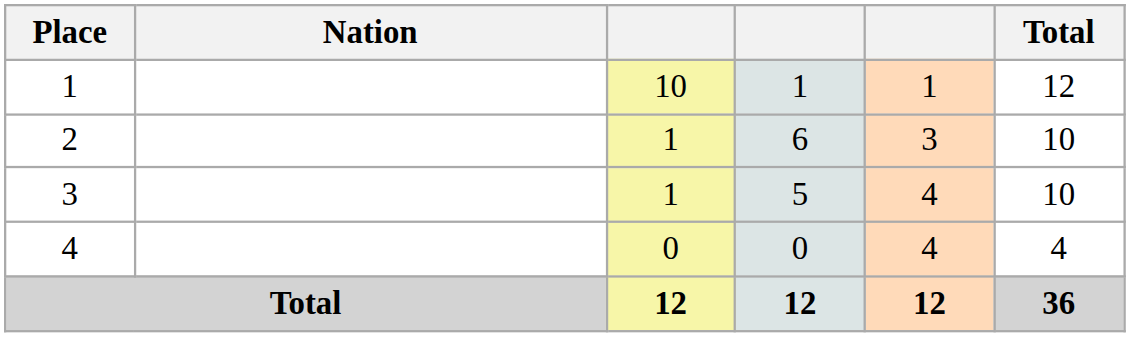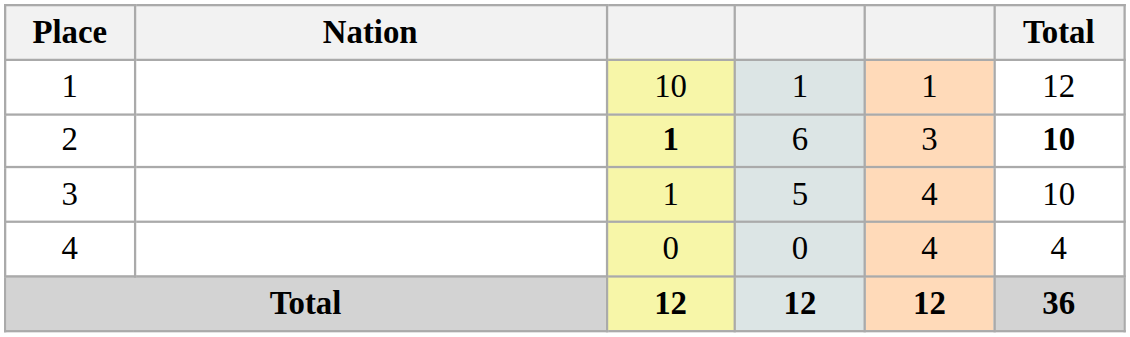2 | column 3: normal -> bold
2 | Total: normal -> bold
